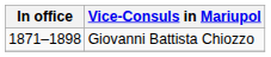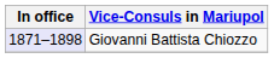Giovanni Battista Chiozzo | In office: no background -> lavender background
